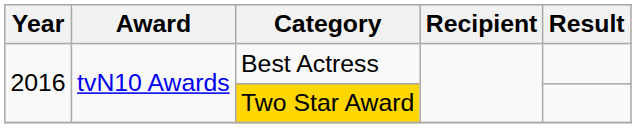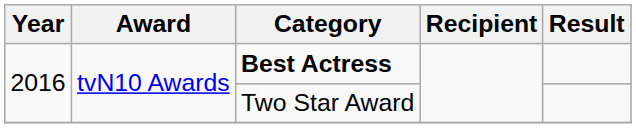Best Actress | Category: normal -> bold
Two Star Award | Category: gold background -> no background
